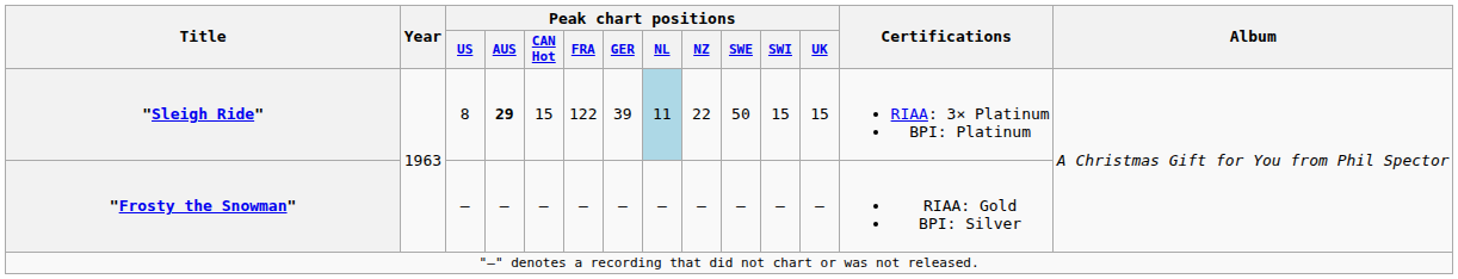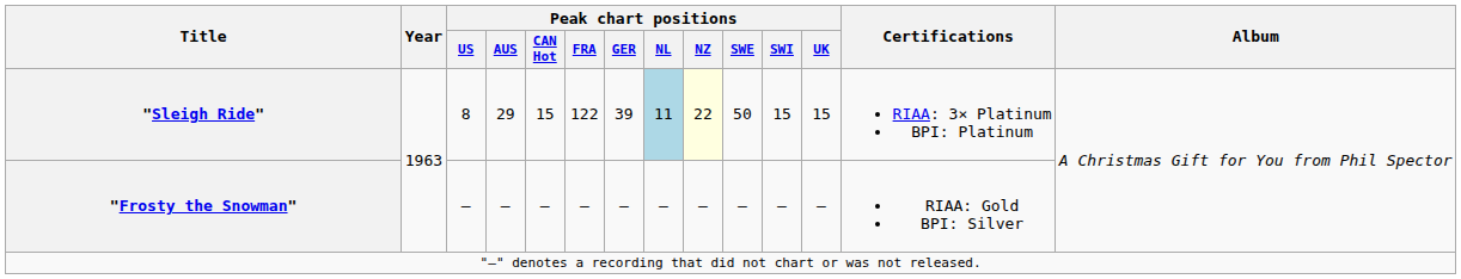"Sleigh Ride" | Peak chart positions / AUS: bold -> normal
"Sleigh Ride" | Peak chart positions / NZ: no background -> lightyellow background
